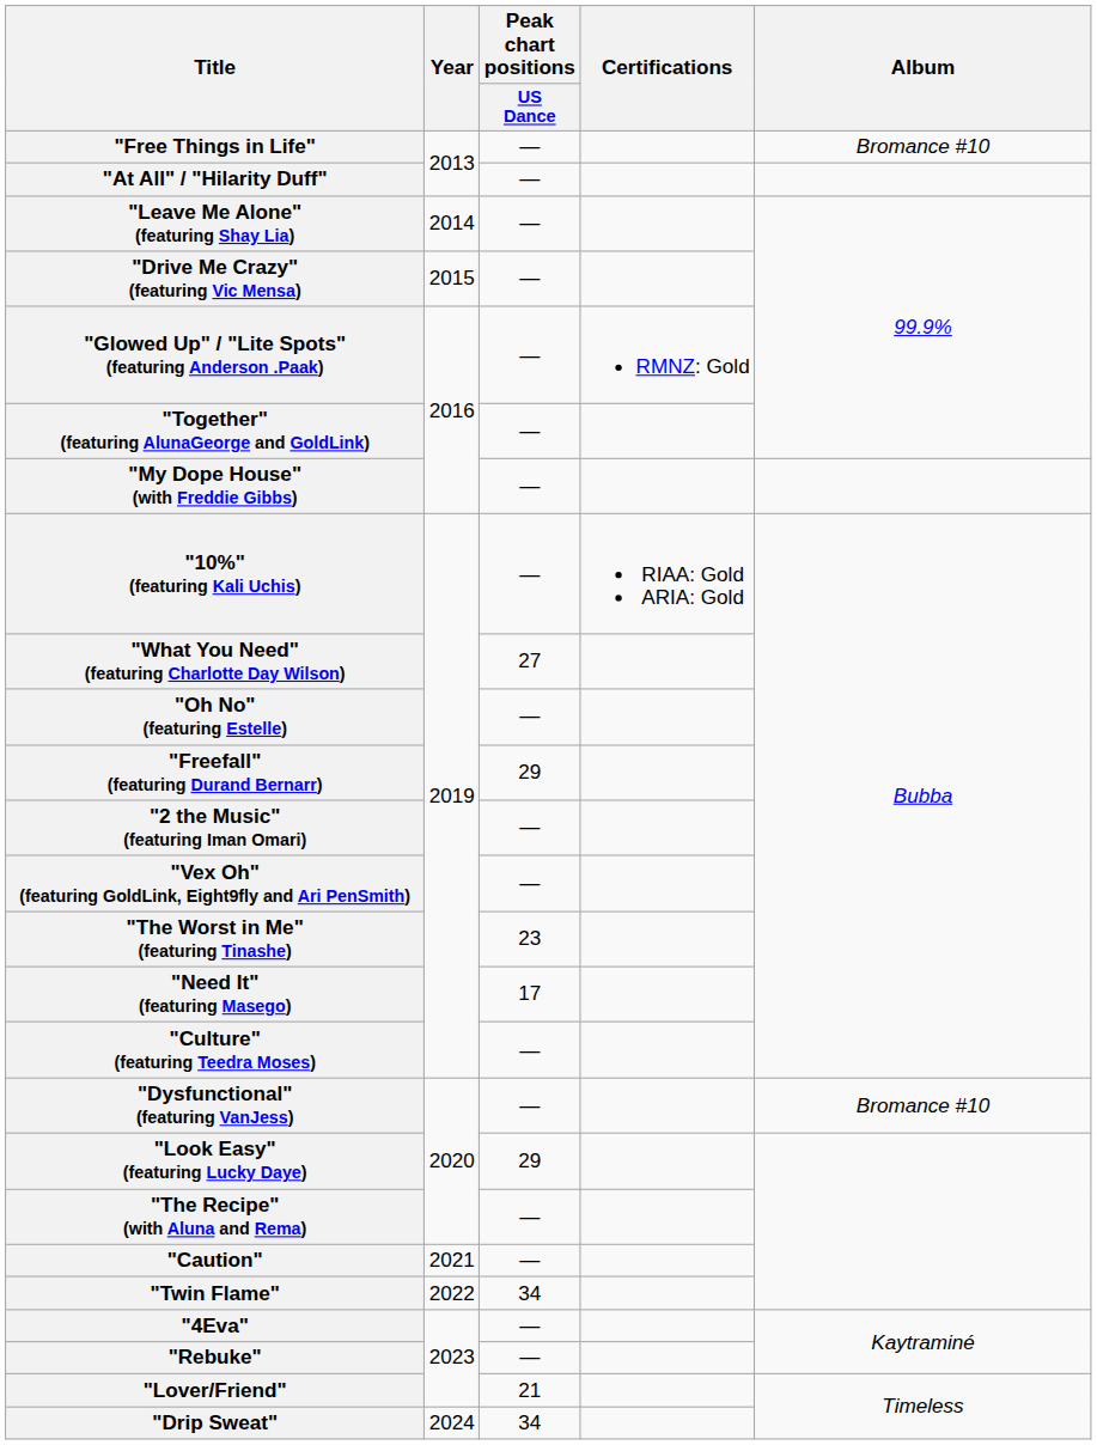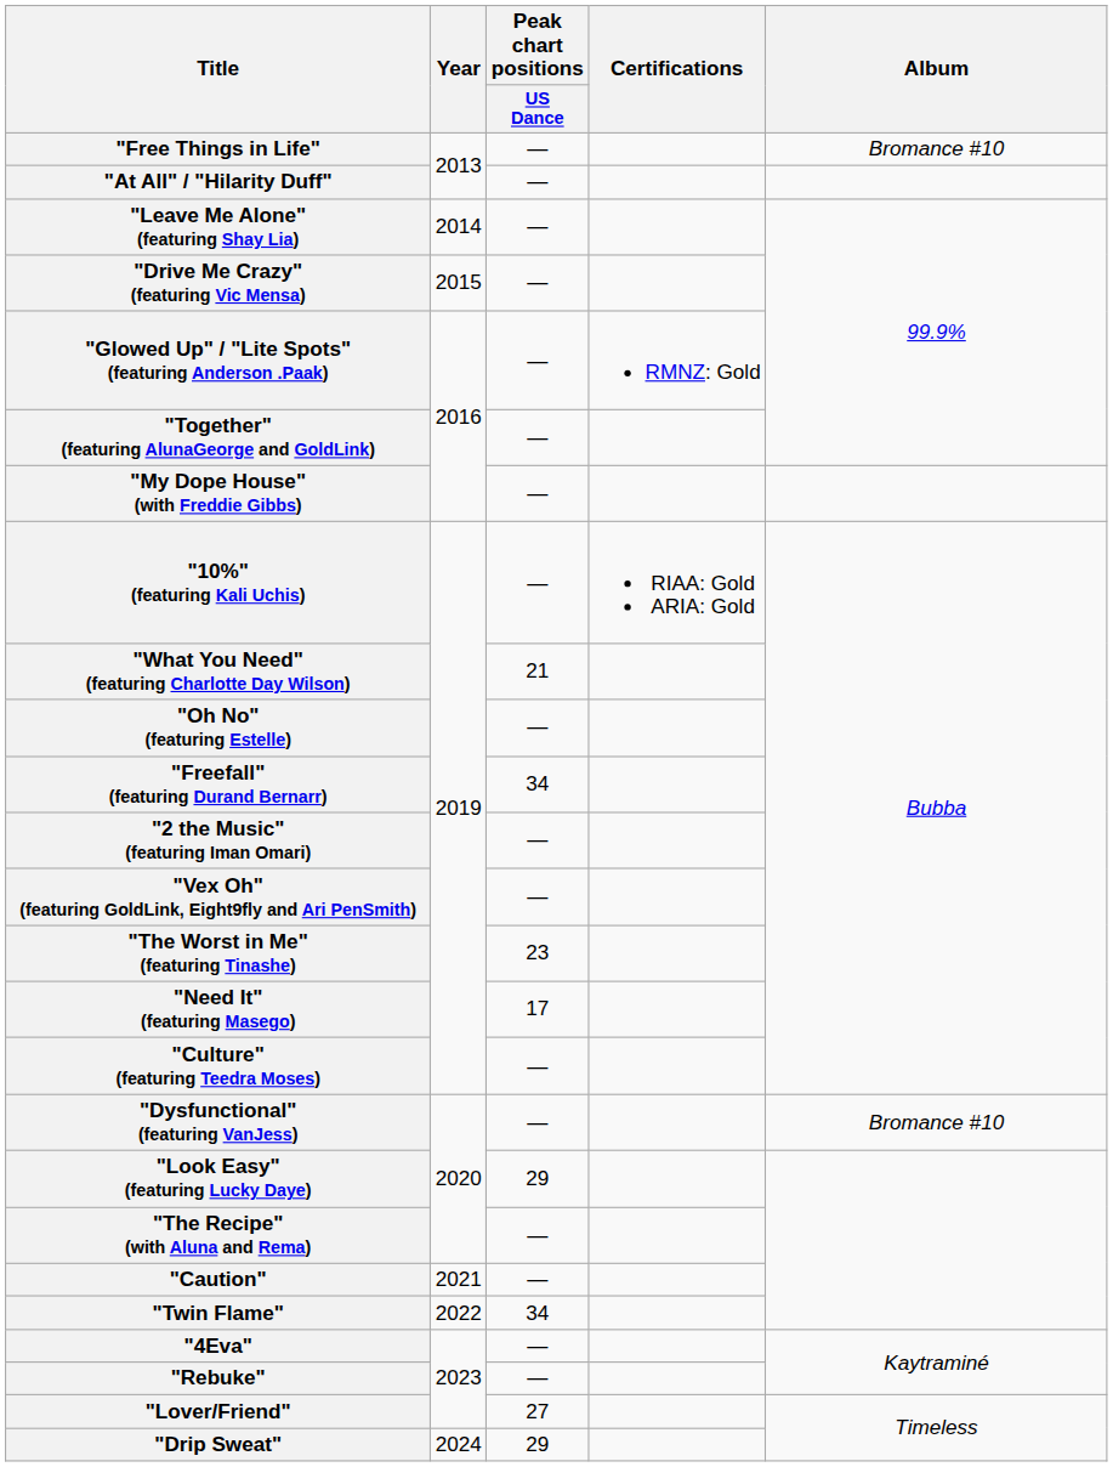"What You Need" (featuring Charlotte Day Wilson) | Peak chart positions / US Dance: 27 -> 21
"Freefall" (featuring Durand Bernarr) | Peak chart positions / US Dance: 29 -> 34
"Lover/Friend" | Peak chart positions / US Dance: 21 -> 27
"Drip Sweat" | Peak chart positions / US Dance: 34 -> 29
